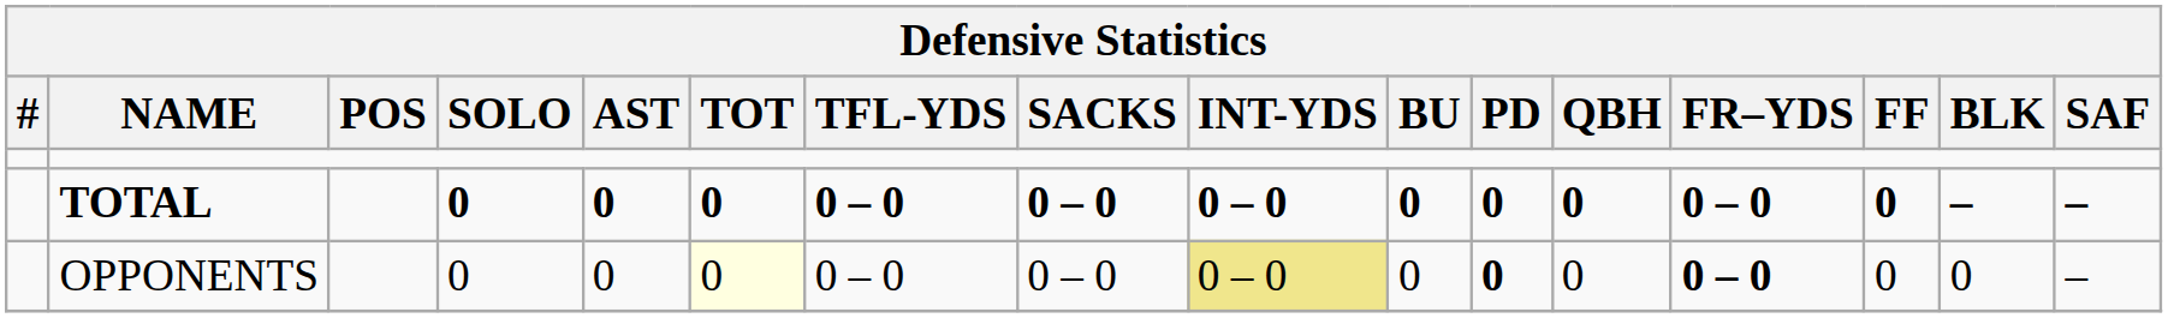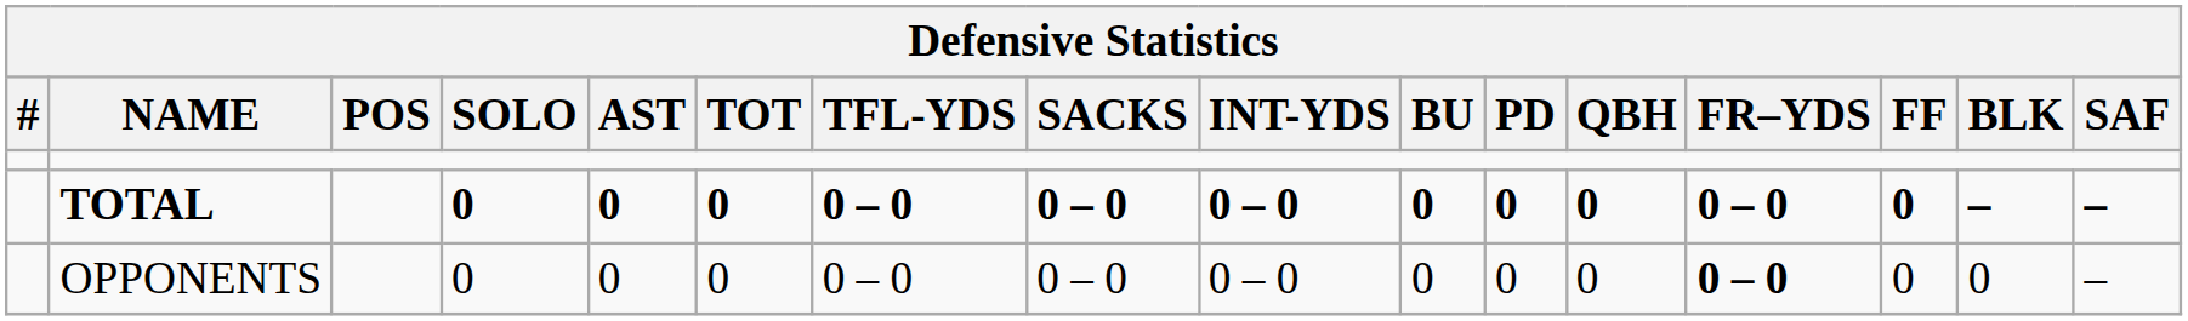OPPONENTS | TOT: lightyellow background -> no background
OPPONENTS | INT-YDS: khaki background -> no background
OPPONENTS | PD: bold -> normal
